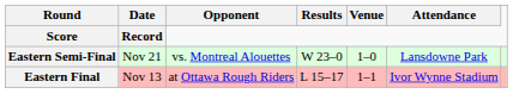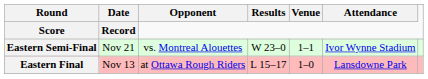Eastern Semi-Final | Venue: 1–0 -> 1–1
Eastern Semi-Final | Attendance: Lansdowne Park -> Ivor Wynne Stadium
Eastern Final | Venue: 1–1 -> 1–0
Eastern Final | Attendance: Ivor Wynne Stadium -> Lansdowne Park
